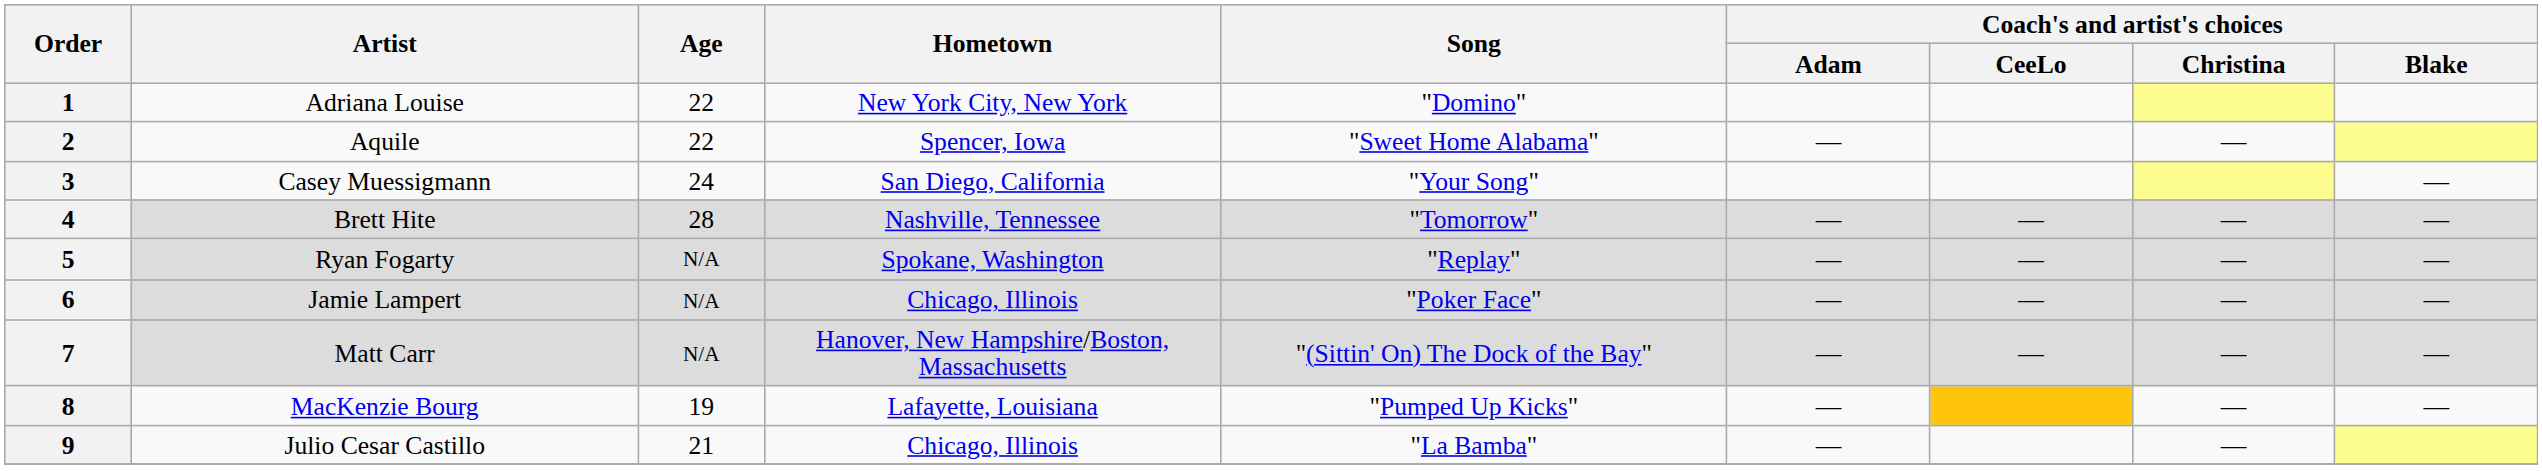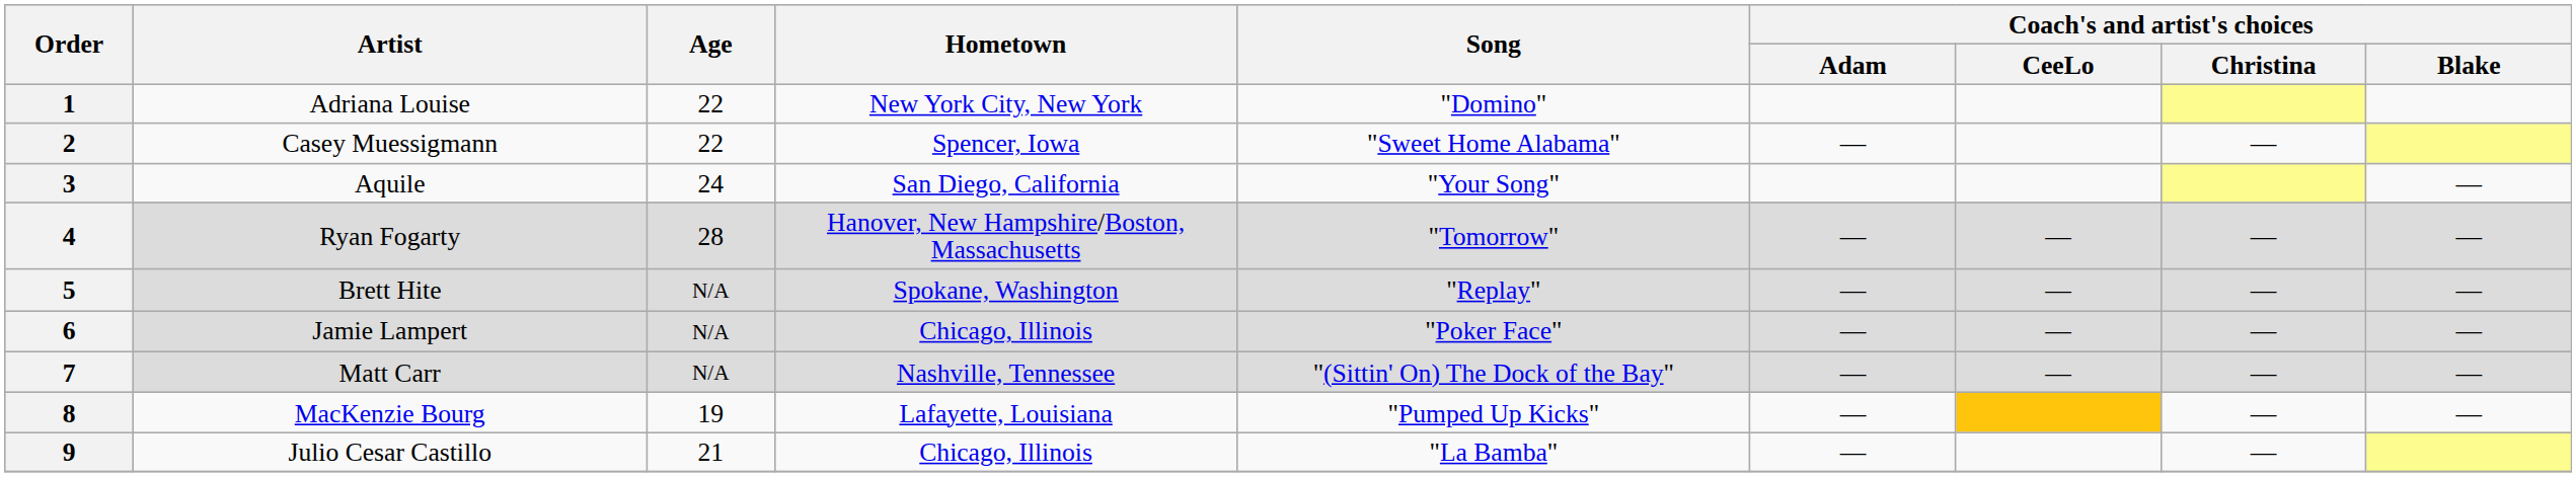2 | Artist: Aquile -> Casey Muessigmann
3 | Artist: Casey Muessigmann -> Aquile
4 | Artist: Brett Hite -> Ryan Fogarty
4 | Hometown: Nashville, Tennessee -> Hanover, New Hampshire/Boston, Massachusetts
5 | Artist: Ryan Fogarty -> Brett Hite
7 | Hometown: Hanover, New Hampshire/Boston, Massachusetts -> Nashville, Tennessee
